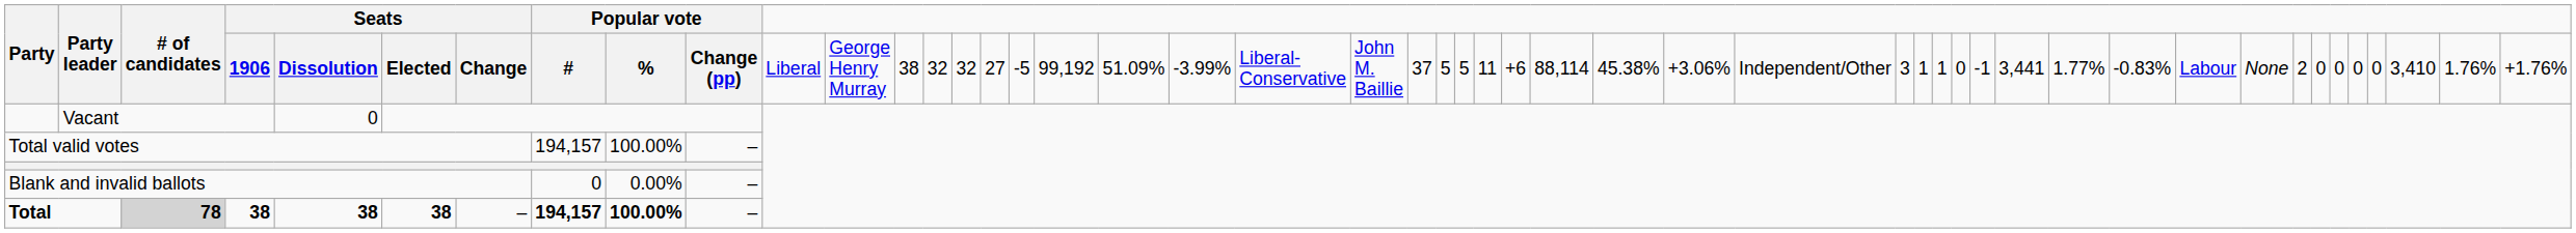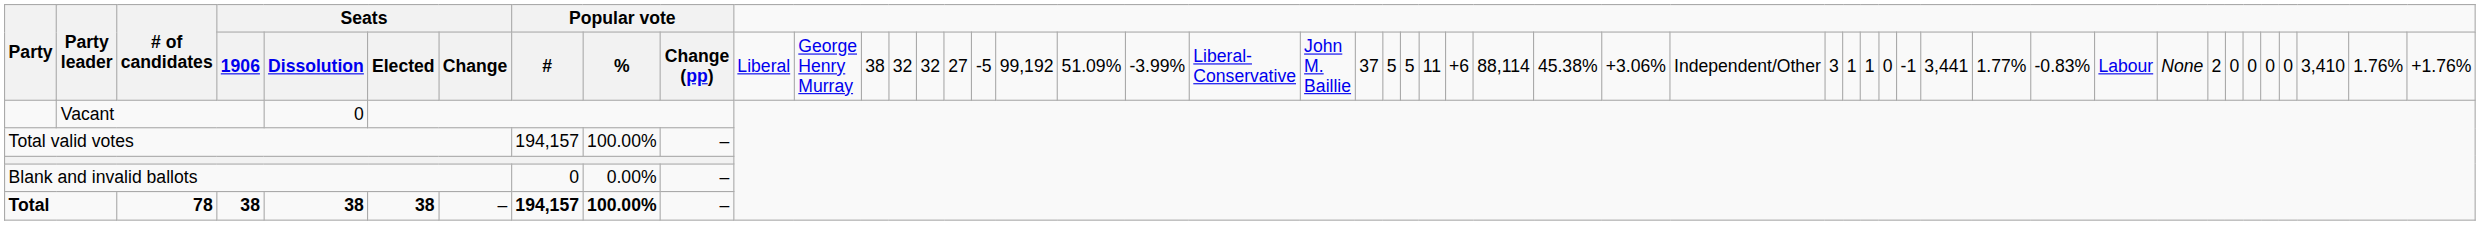Total | # of candidates: lightgrey background -> no background
